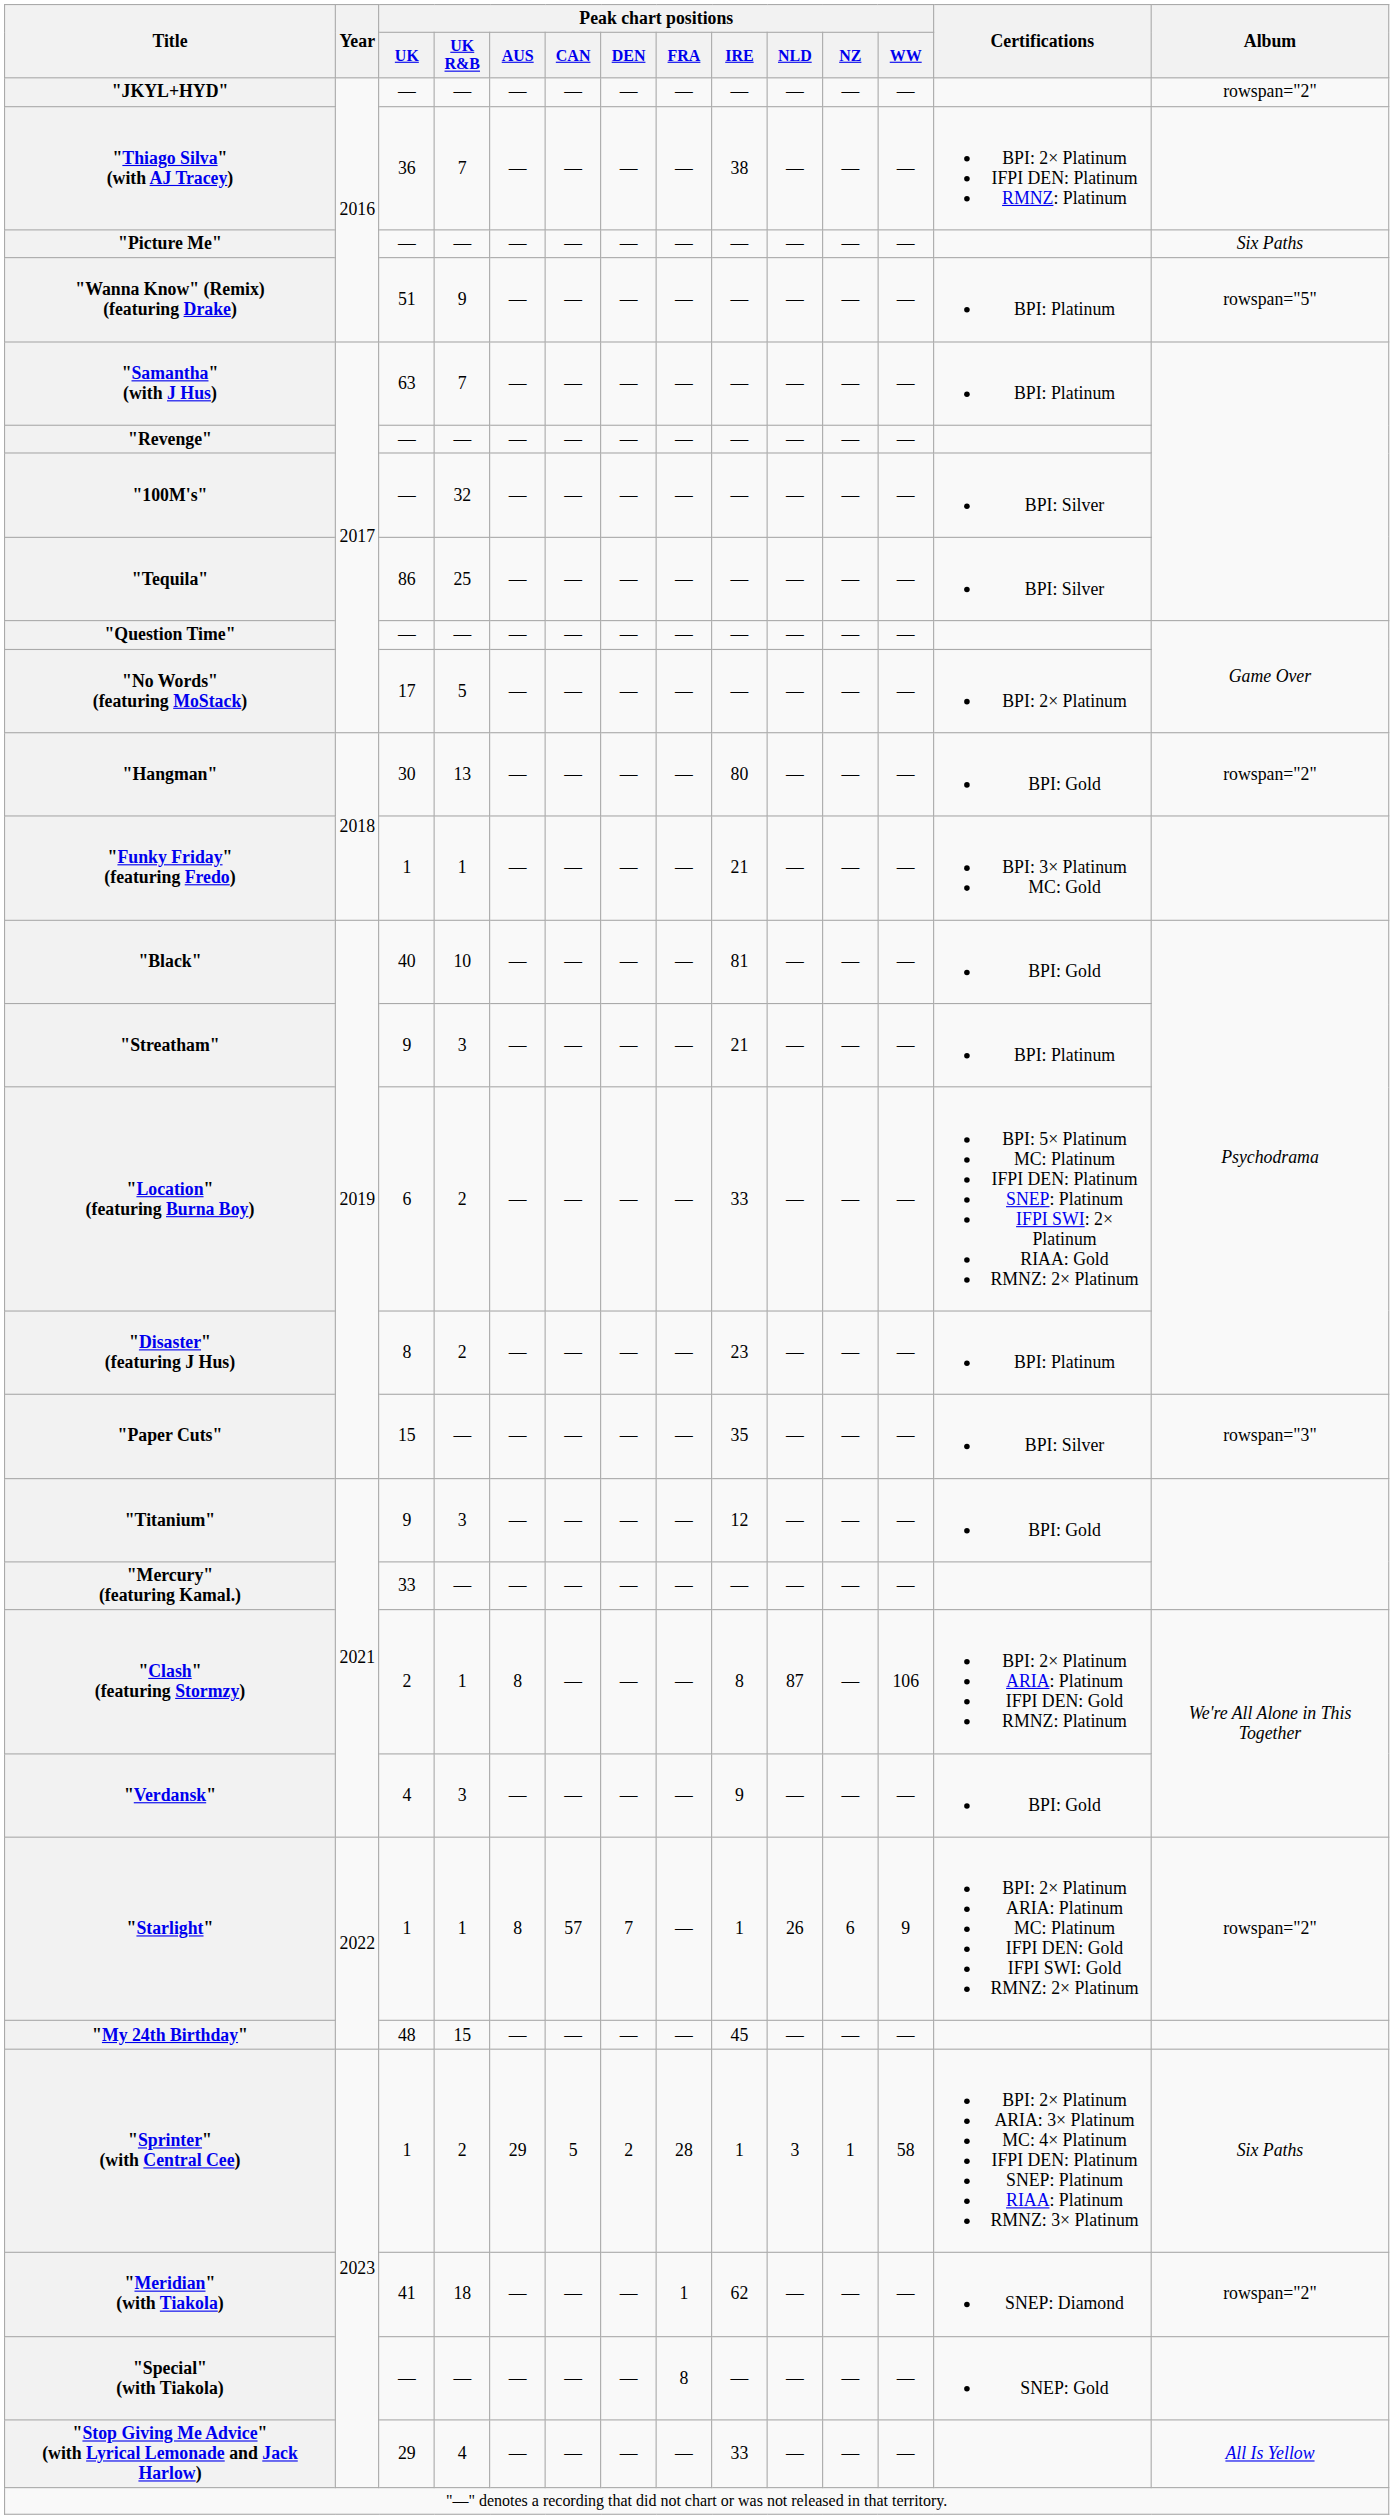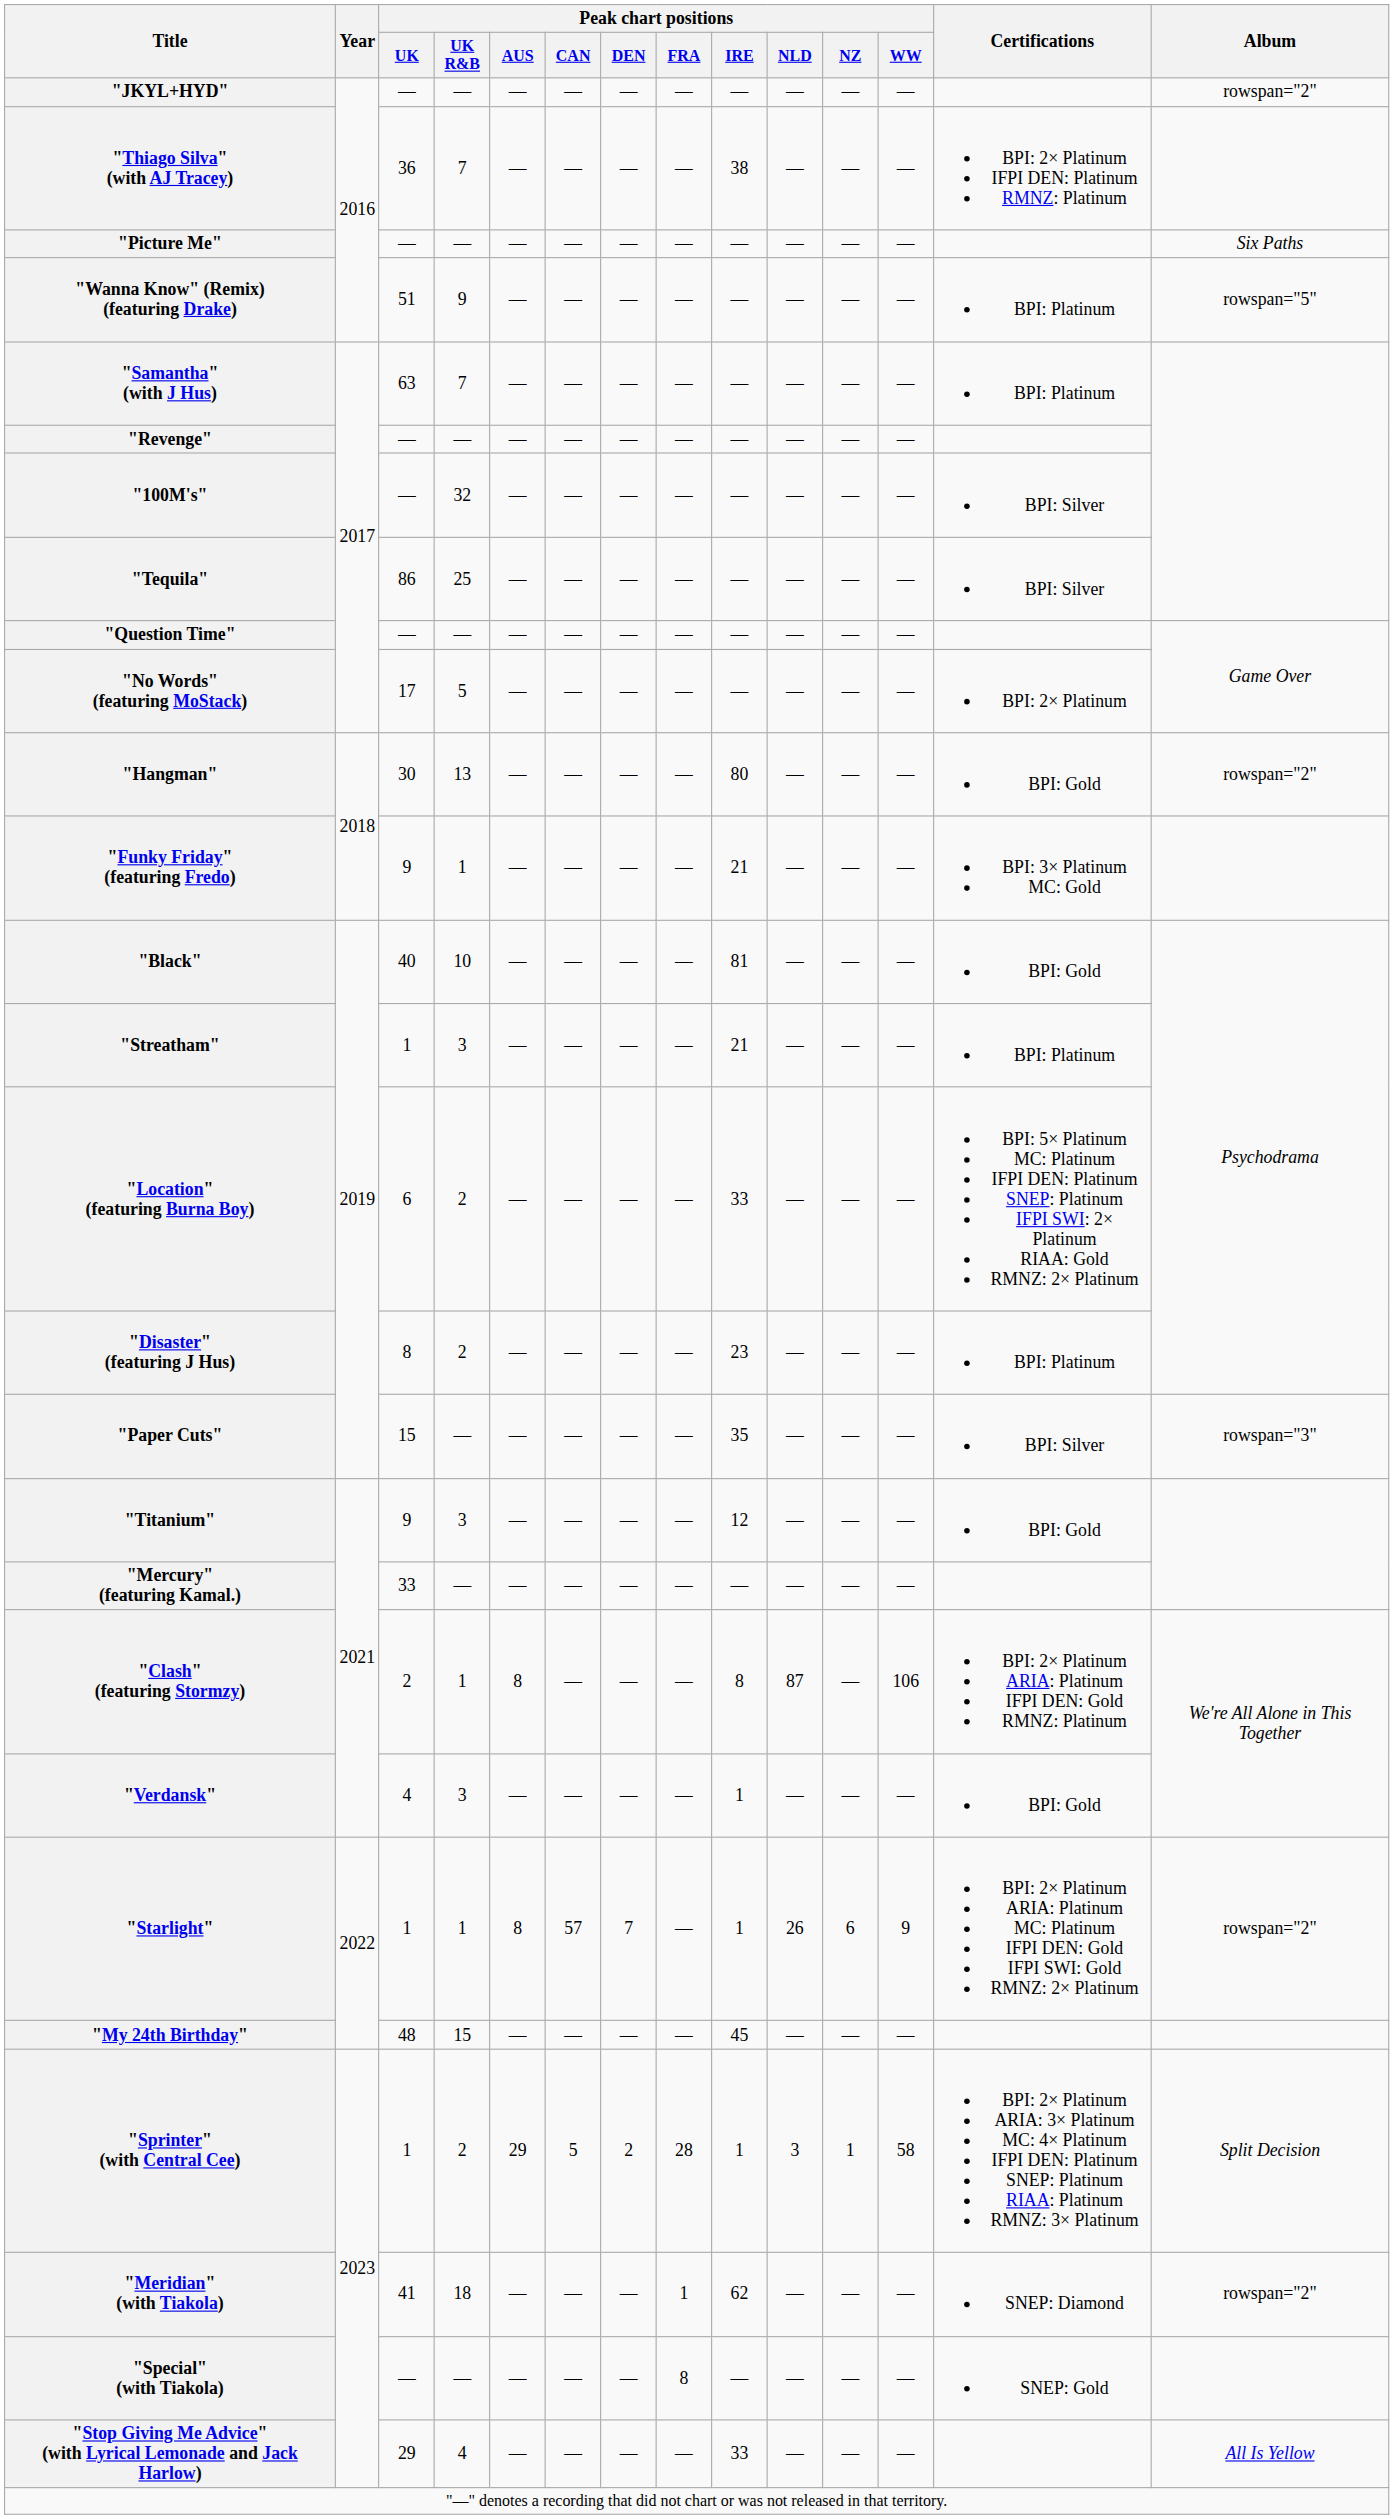"Funky Friday" (featuring Fredo) | Peak chart positions / UK: 1 -> 9
"Streatham" | Peak chart positions / UK: 9 -> 1
"Verdansk" | Peak chart positions / IRE: 9 -> 1
"Sprinter" (with Central Cee) | Album: Six Paths -> Split Decision
